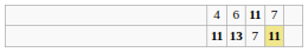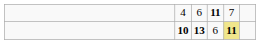row 2 | column 2: 11 -> 10
row 2 | column 4: 7 -> 6
